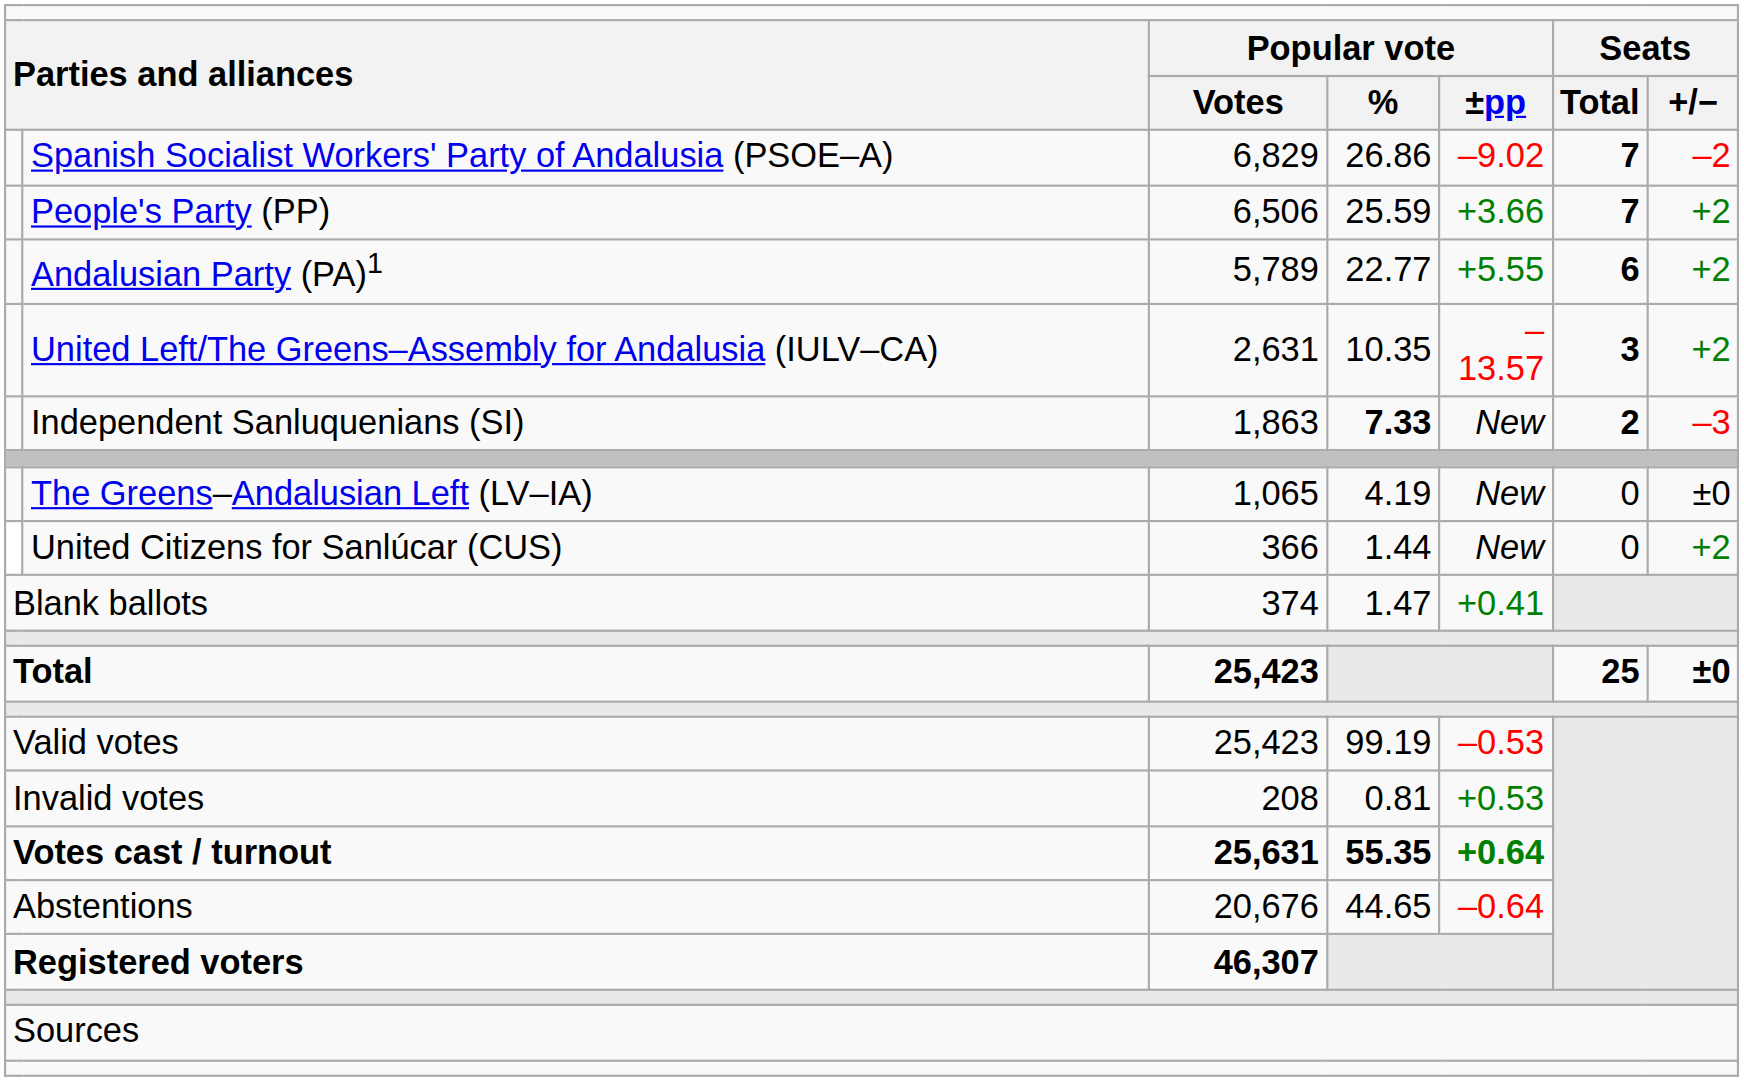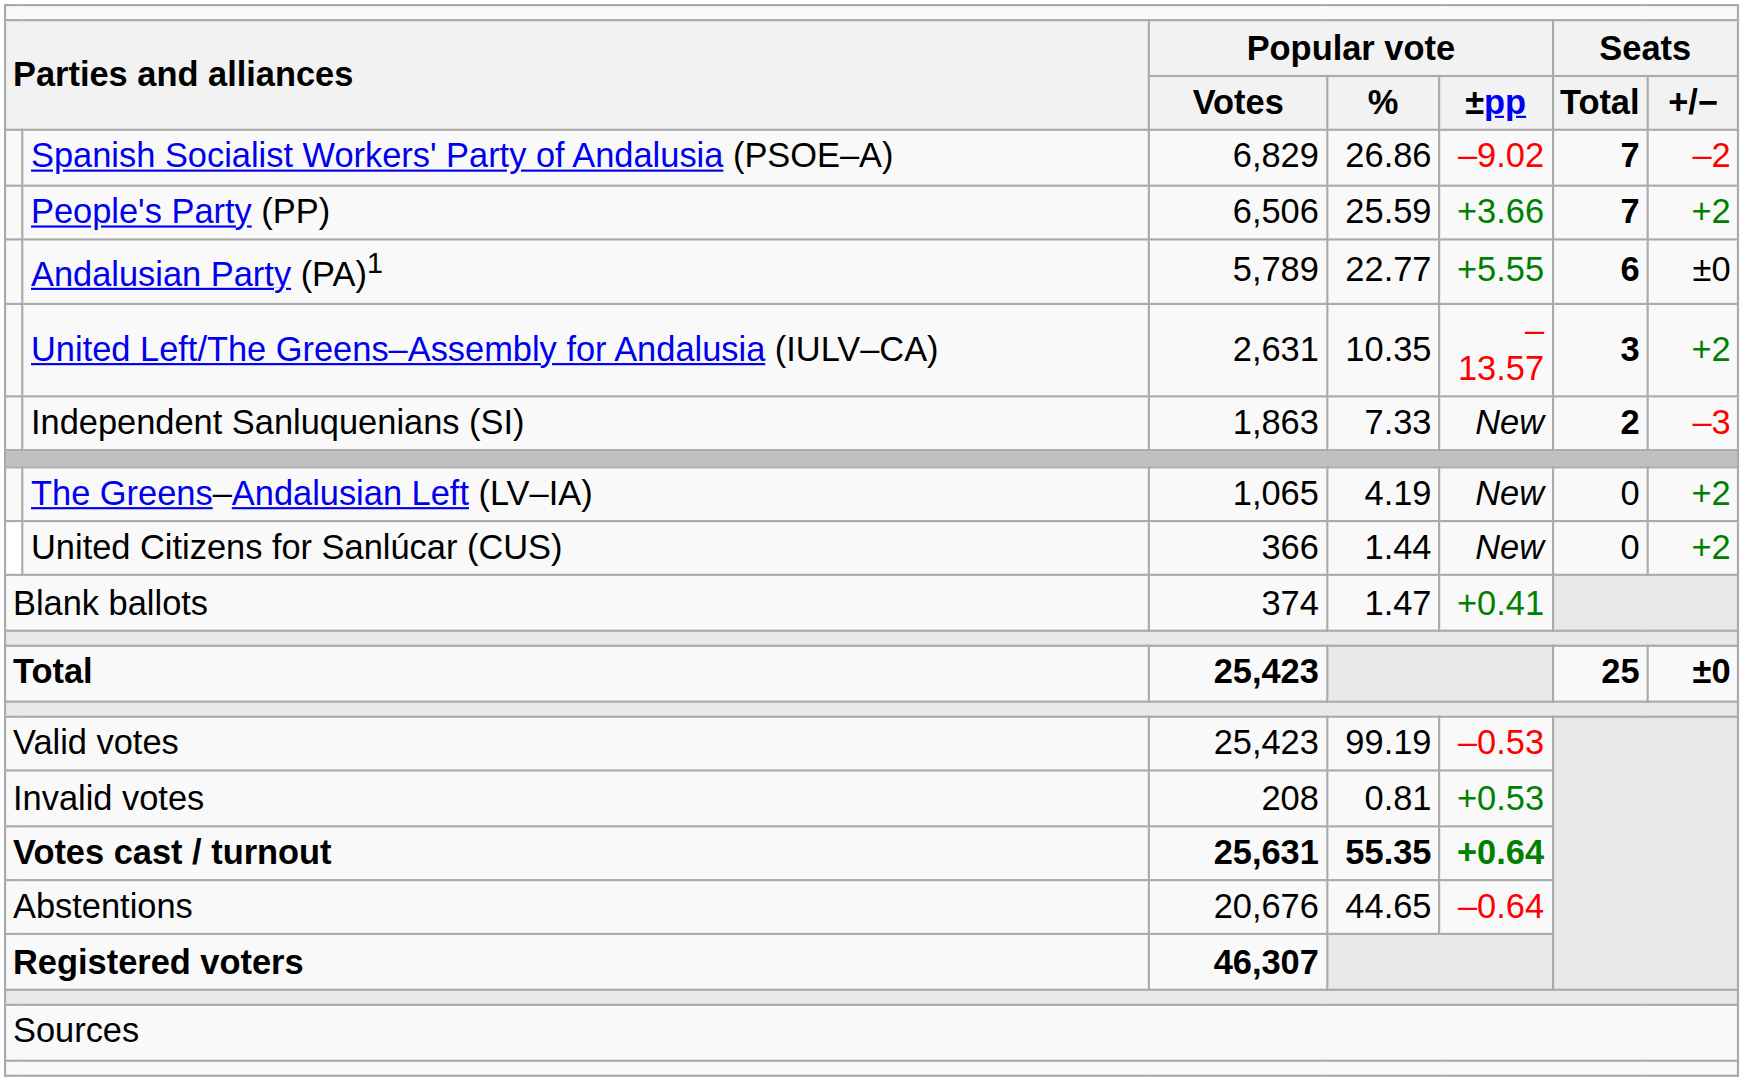Andalusian Party (PA)1 | column 7: +2 -> ±0
Independent Sanluquenians (SI) | column 4: bold -> normal
The Greens–Andalusian Left (LV–IA) | column 7: ±0 -> +2
